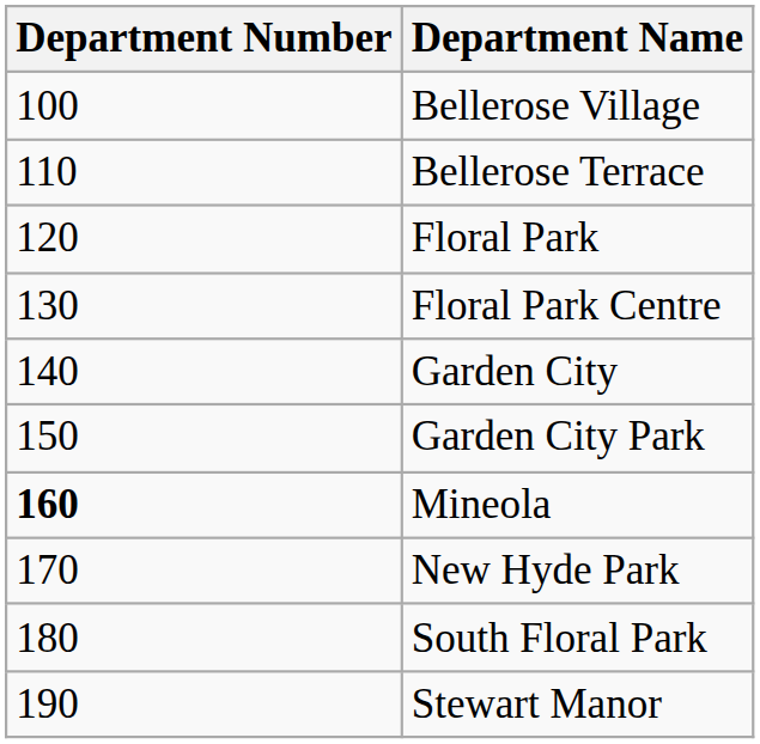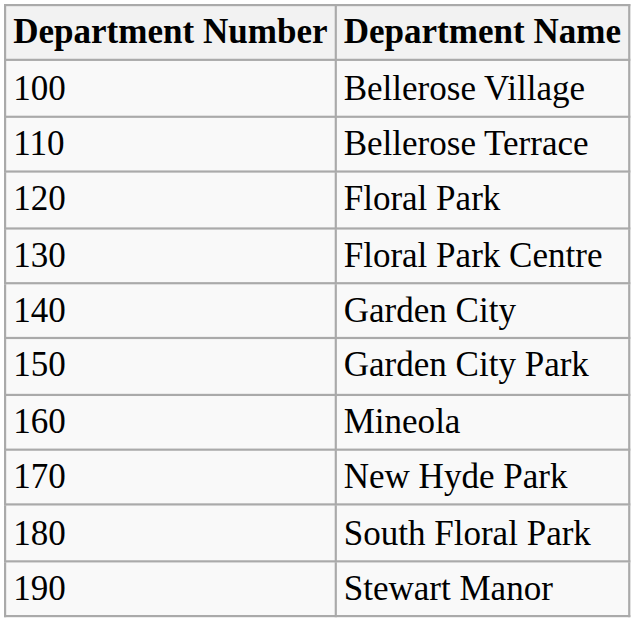Mineola | Department Number: bold -> normal
